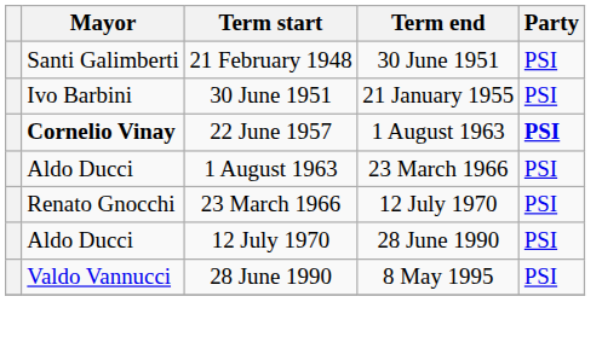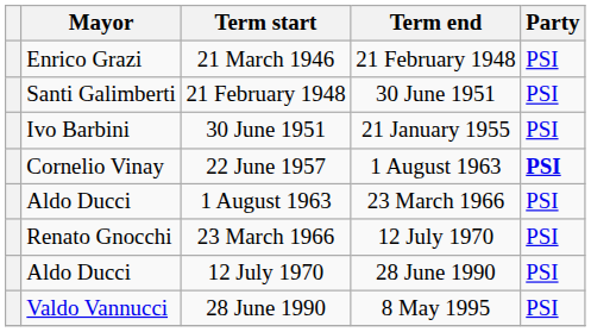+ row: Enrico Grazi | 21 March 1946 | 21 February 1948 | PSI
22 June 1957 | Mayor: bold -> normal
